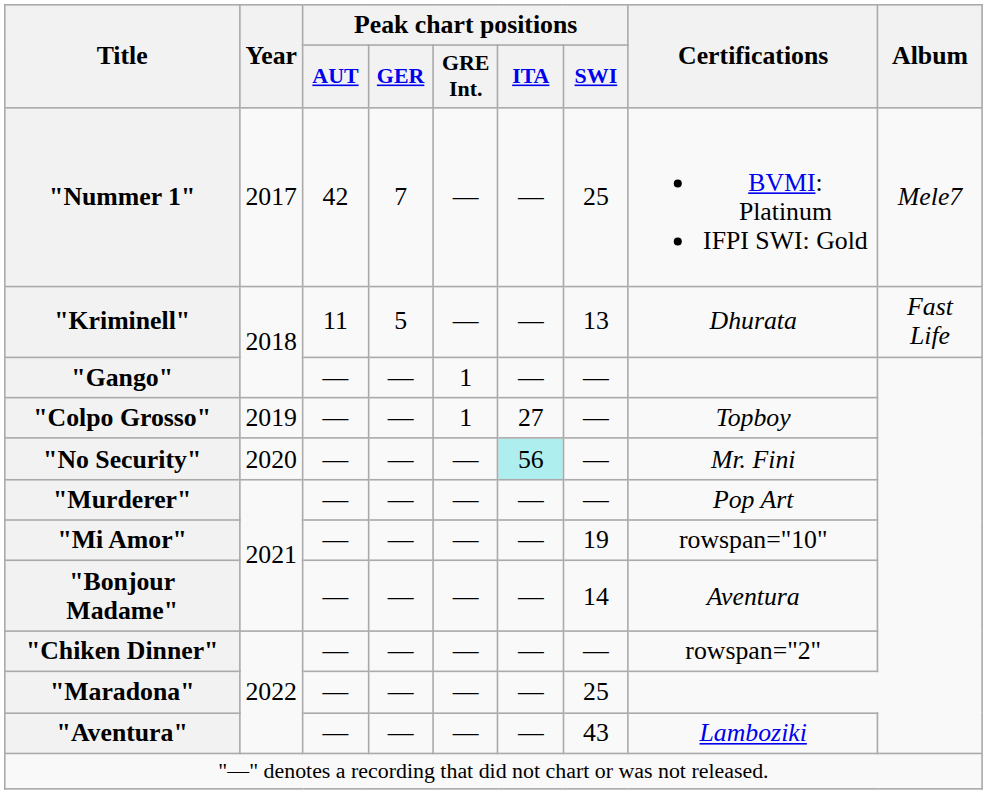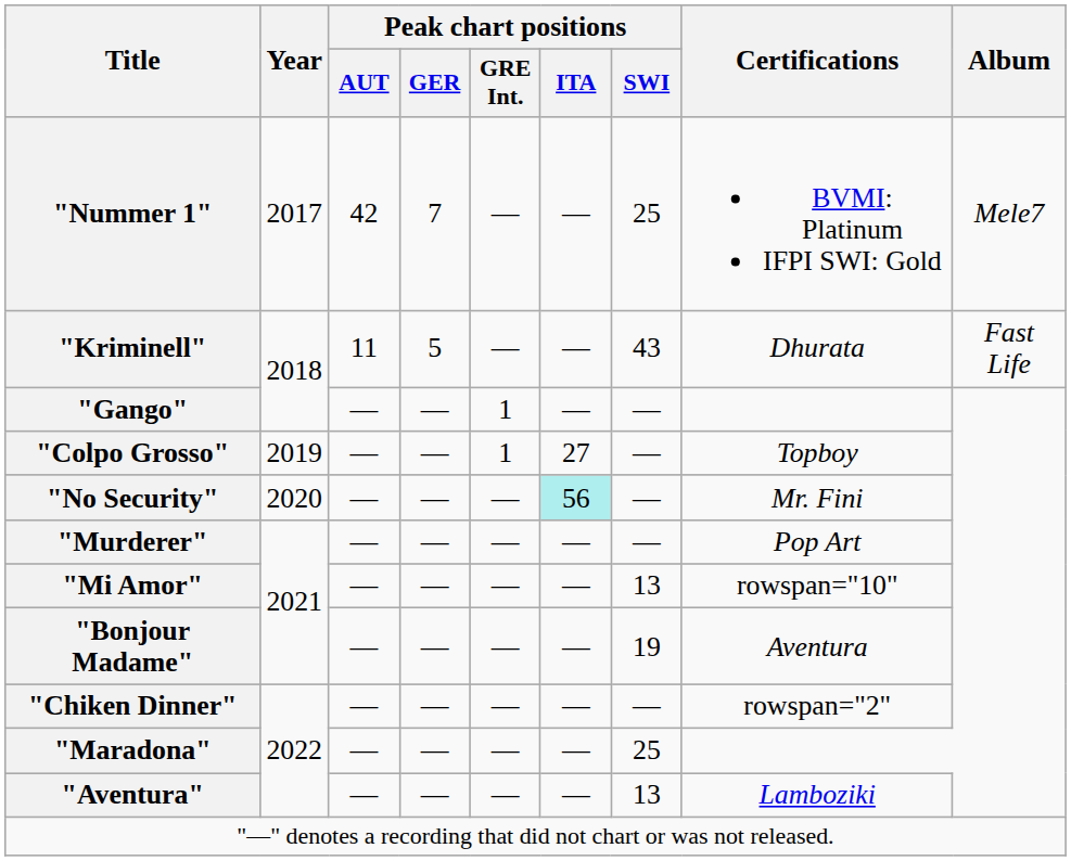"Kriminell" | Peak chart positions / SWI: 13 -> 43
"Mi Amor" | Peak chart positions / SWI: 19 -> 13
"Bonjour Madame" | Peak chart positions / SWI: 14 -> 19
"Aventura" | Peak chart positions / SWI: 43 -> 13
